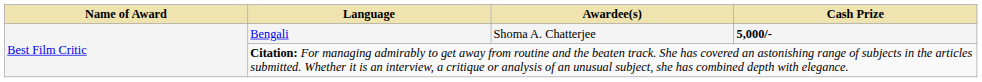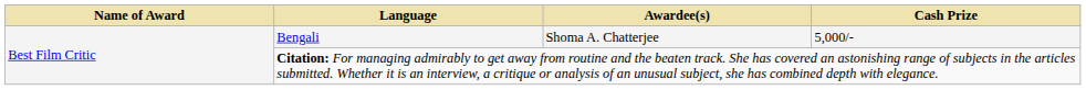Bengali | Cash Prize: bold -> normal
